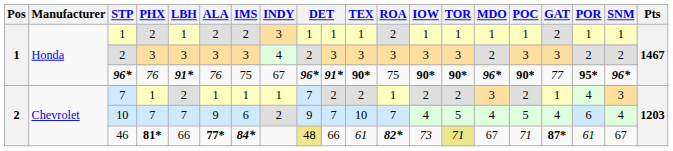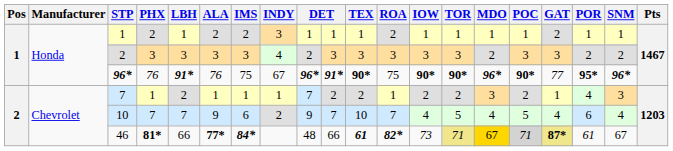46 | column 9: khaki background -> no background
46 | TEX: normal -> bold
46 | MDO: no background -> gold background
46 | POC: no background -> lightgrey background
46 | GAT: no background -> khaki background
